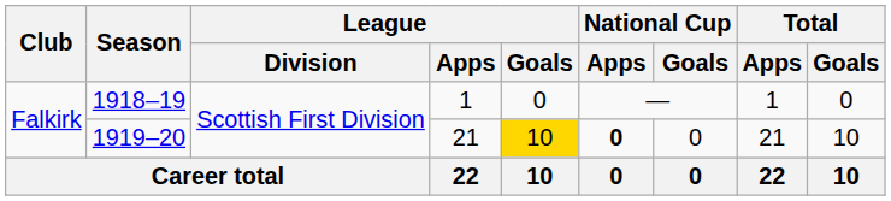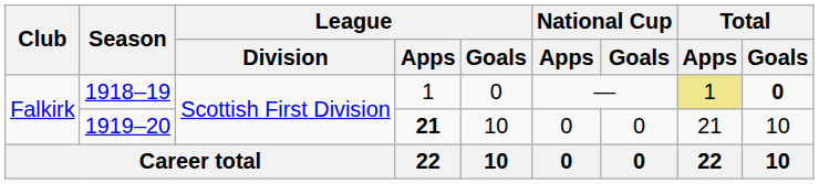1918–19 | Total / Apps: no background -> khaki background
1918–19 | Total / Goals: normal -> bold
1919–20 | League / Apps: normal -> bold
1919–20 | League / Goals: gold background -> no background
1919–20 | National Cup / Apps: bold -> normal
